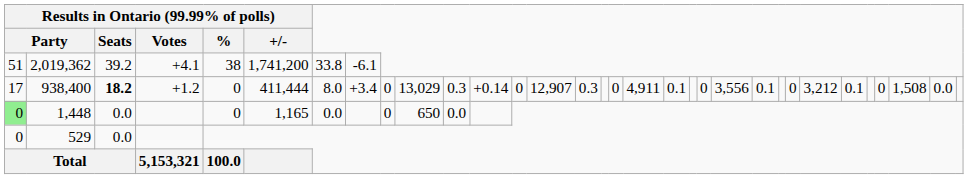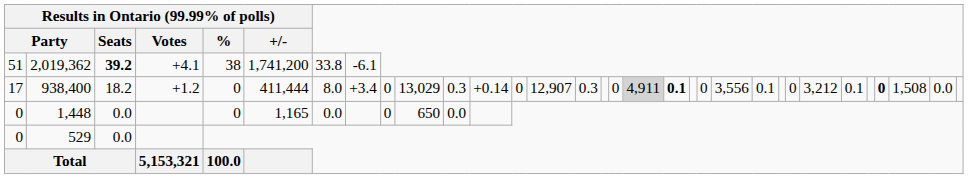2,019,362 | Results in Ontario (99.99% of polls) / Seats: normal -> bold
938,400 | Results in Ontario (99.99% of polls) / Seats: bold -> normal
938,400 | column 18: no background -> lightgrey background
938,400 | column 19: normal -> bold
938,400 | column 29: normal -> bold
1,448 | column 1: lightgreen background -> no background
